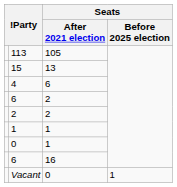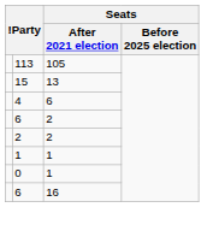- row: Vacant | 0 | 1
